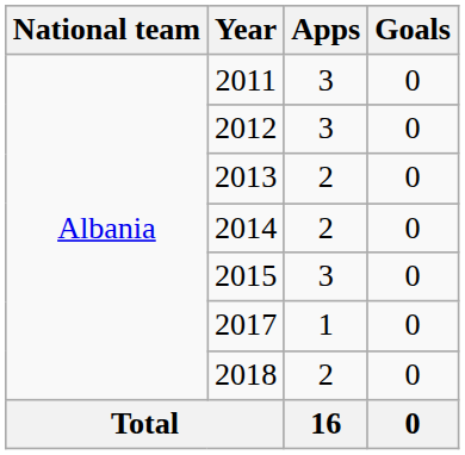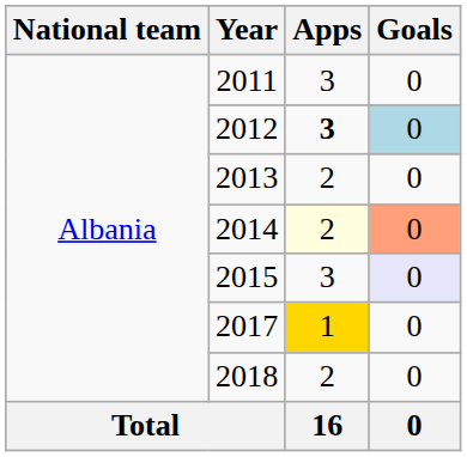2012 | Apps: normal -> bold
2012 | Goals: no background -> lightblue background
2014 | Apps: no background -> lightyellow background
2014 | Goals: no background -> lightsalmon background
2015 | Goals: no background -> lavender background
2017 | Apps: no background -> gold background
